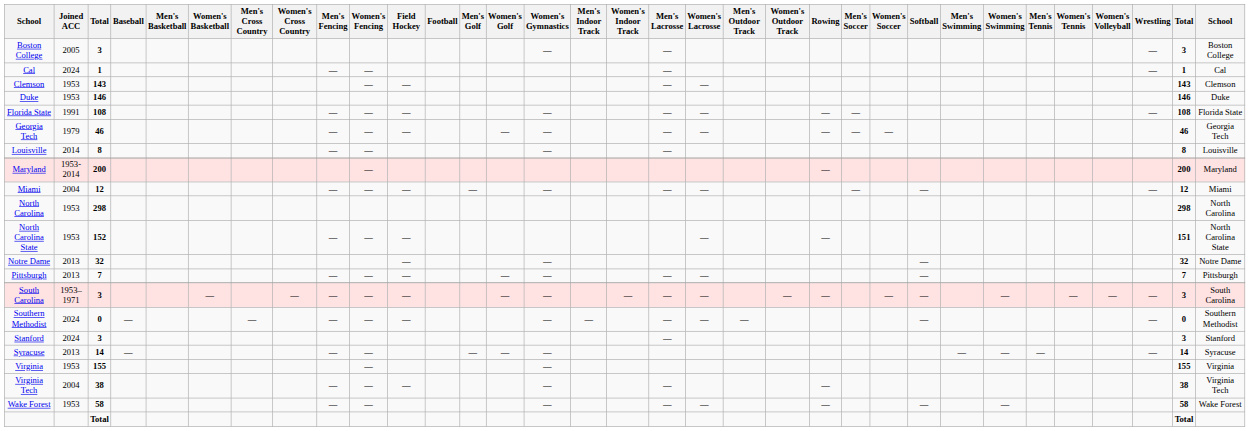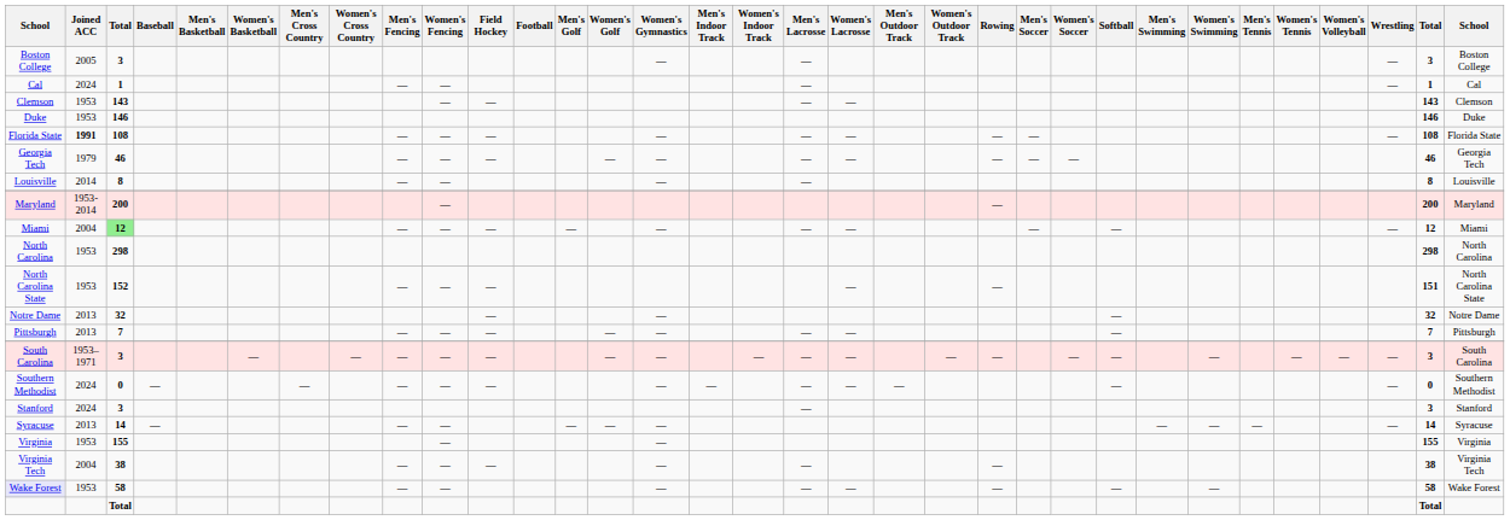row 6 | Joined ACC: normal -> bold
row 10 | column 3: no background -> lightgreen background
row 21 | column 1: no background -> lavender background
